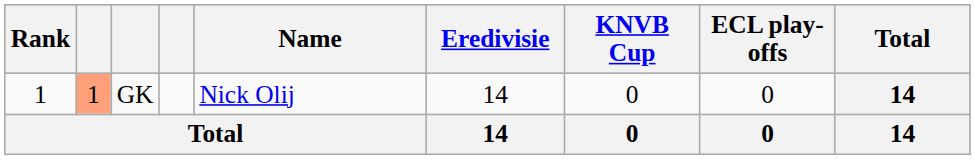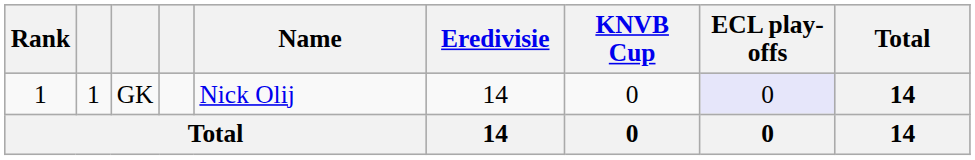GK | column 2: lightsalmon background -> no background
GK | ECL play-offs: no background -> lavender background
